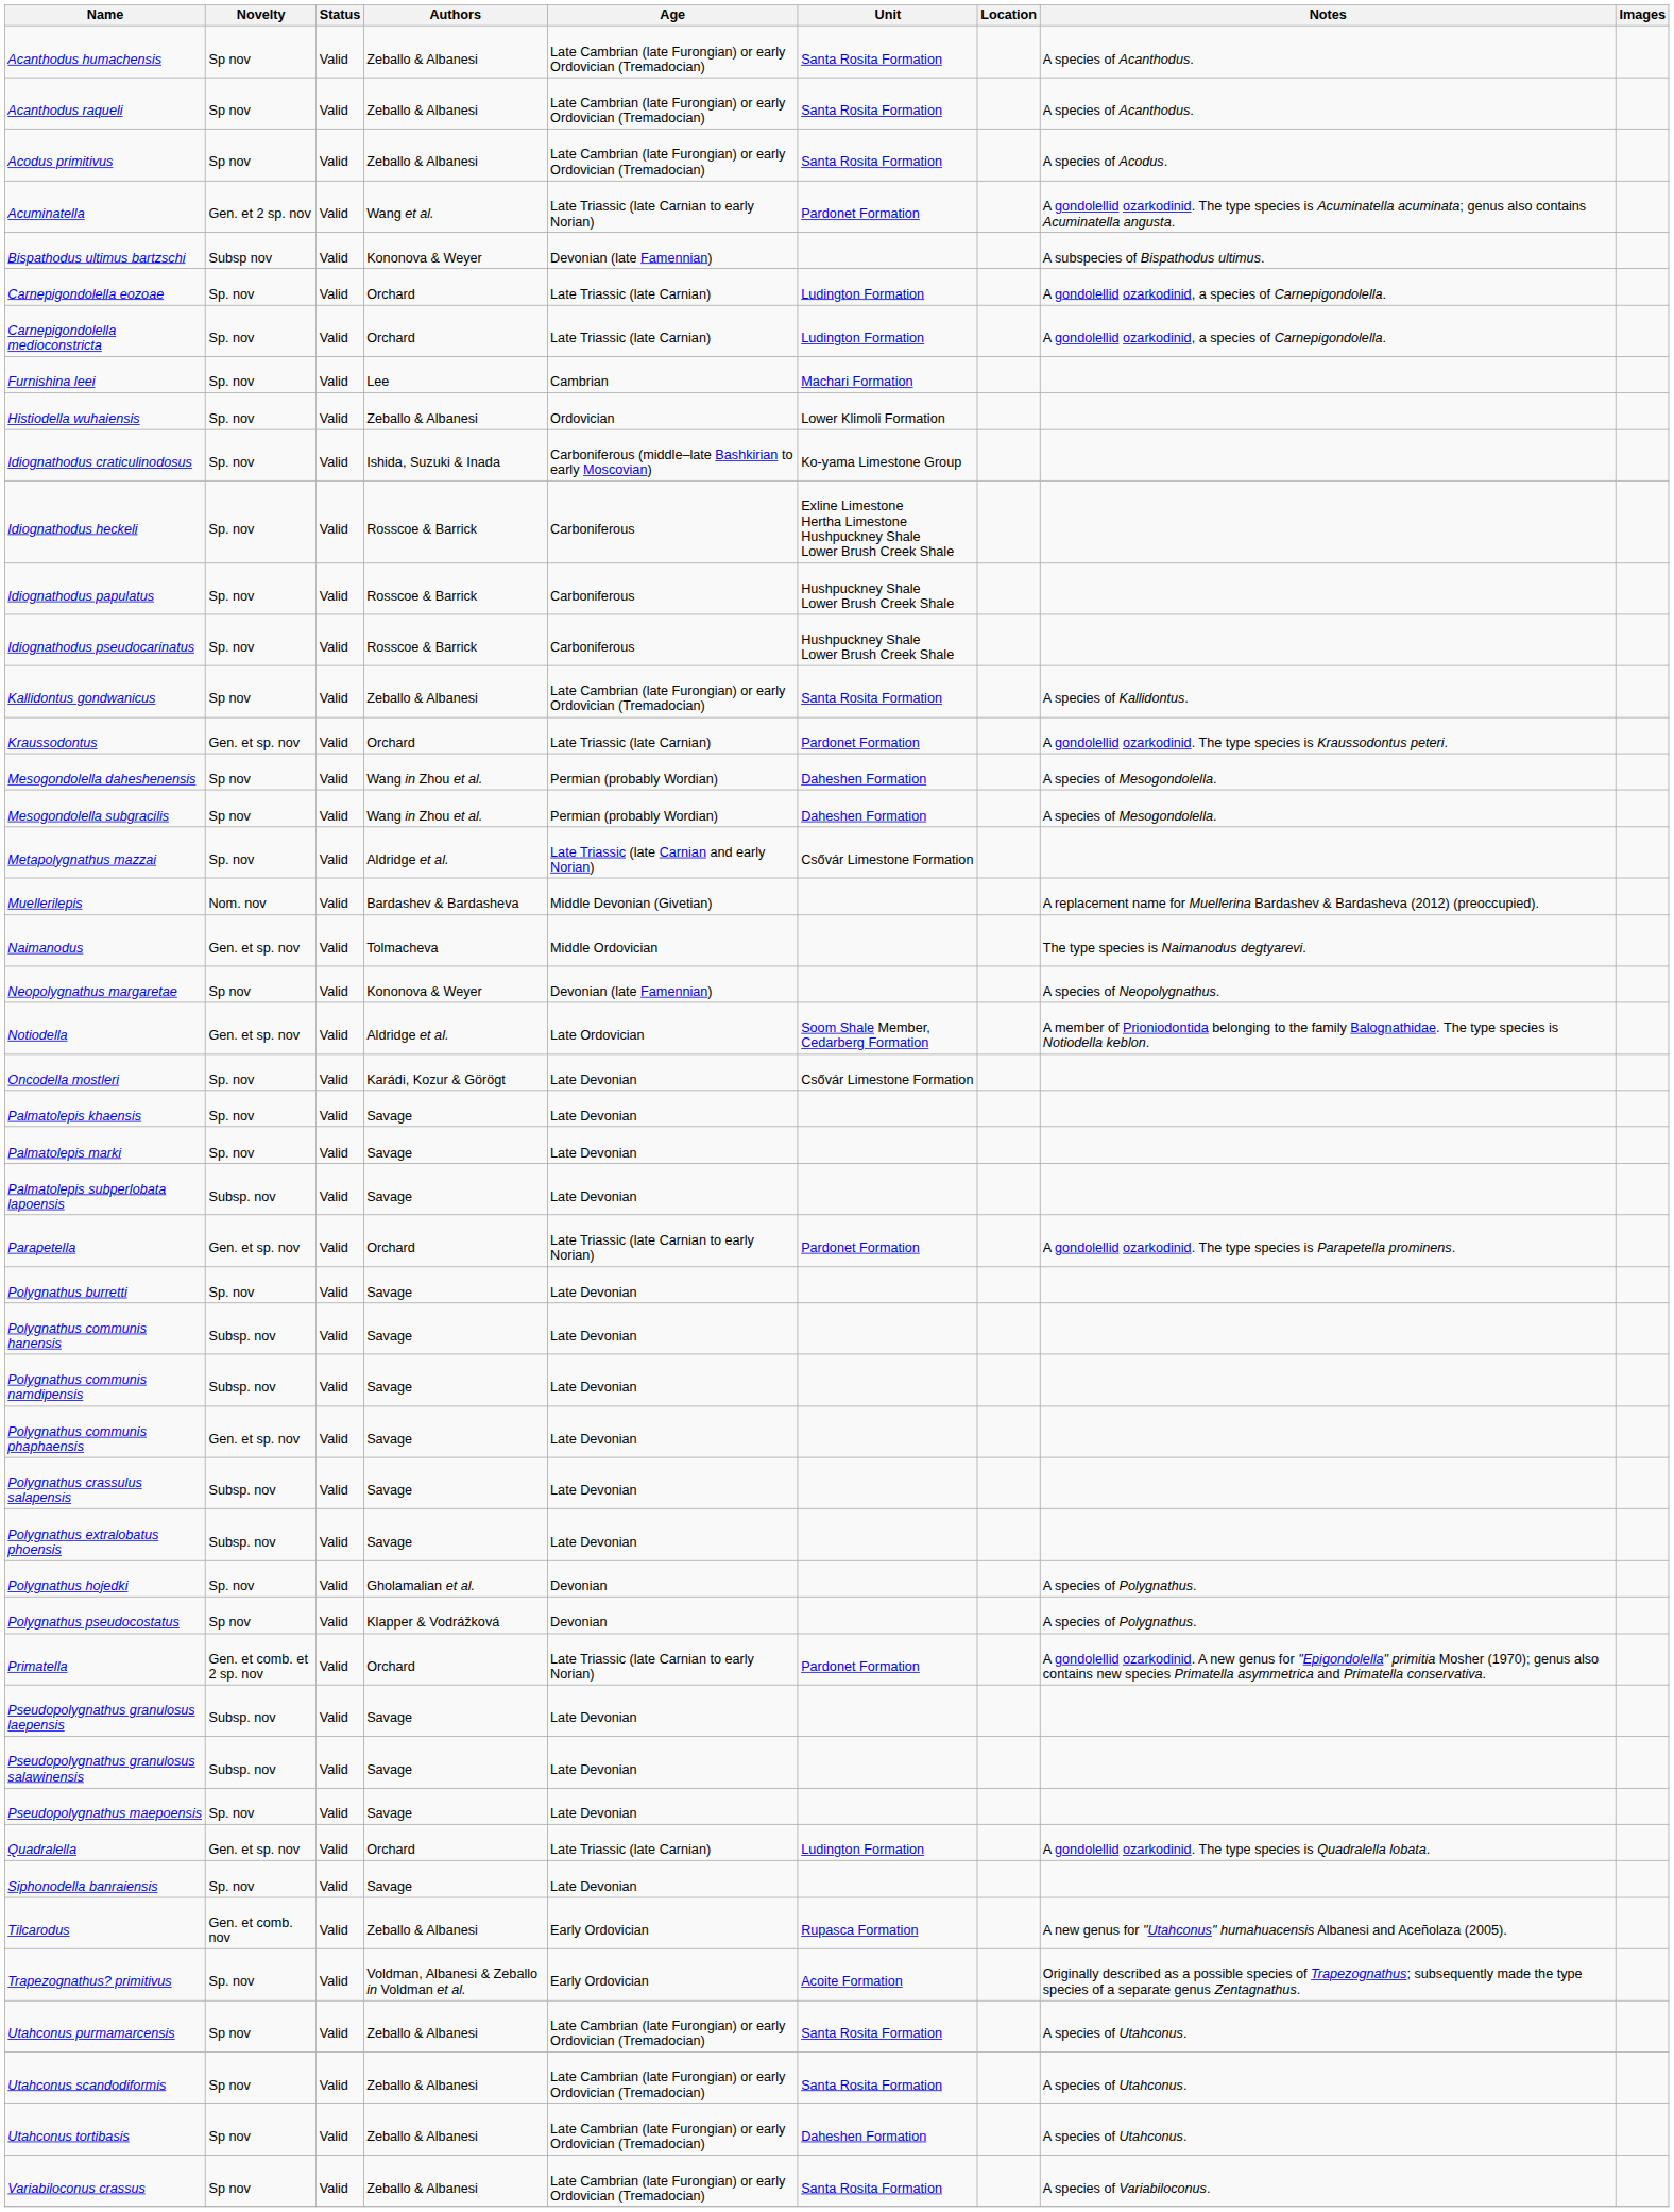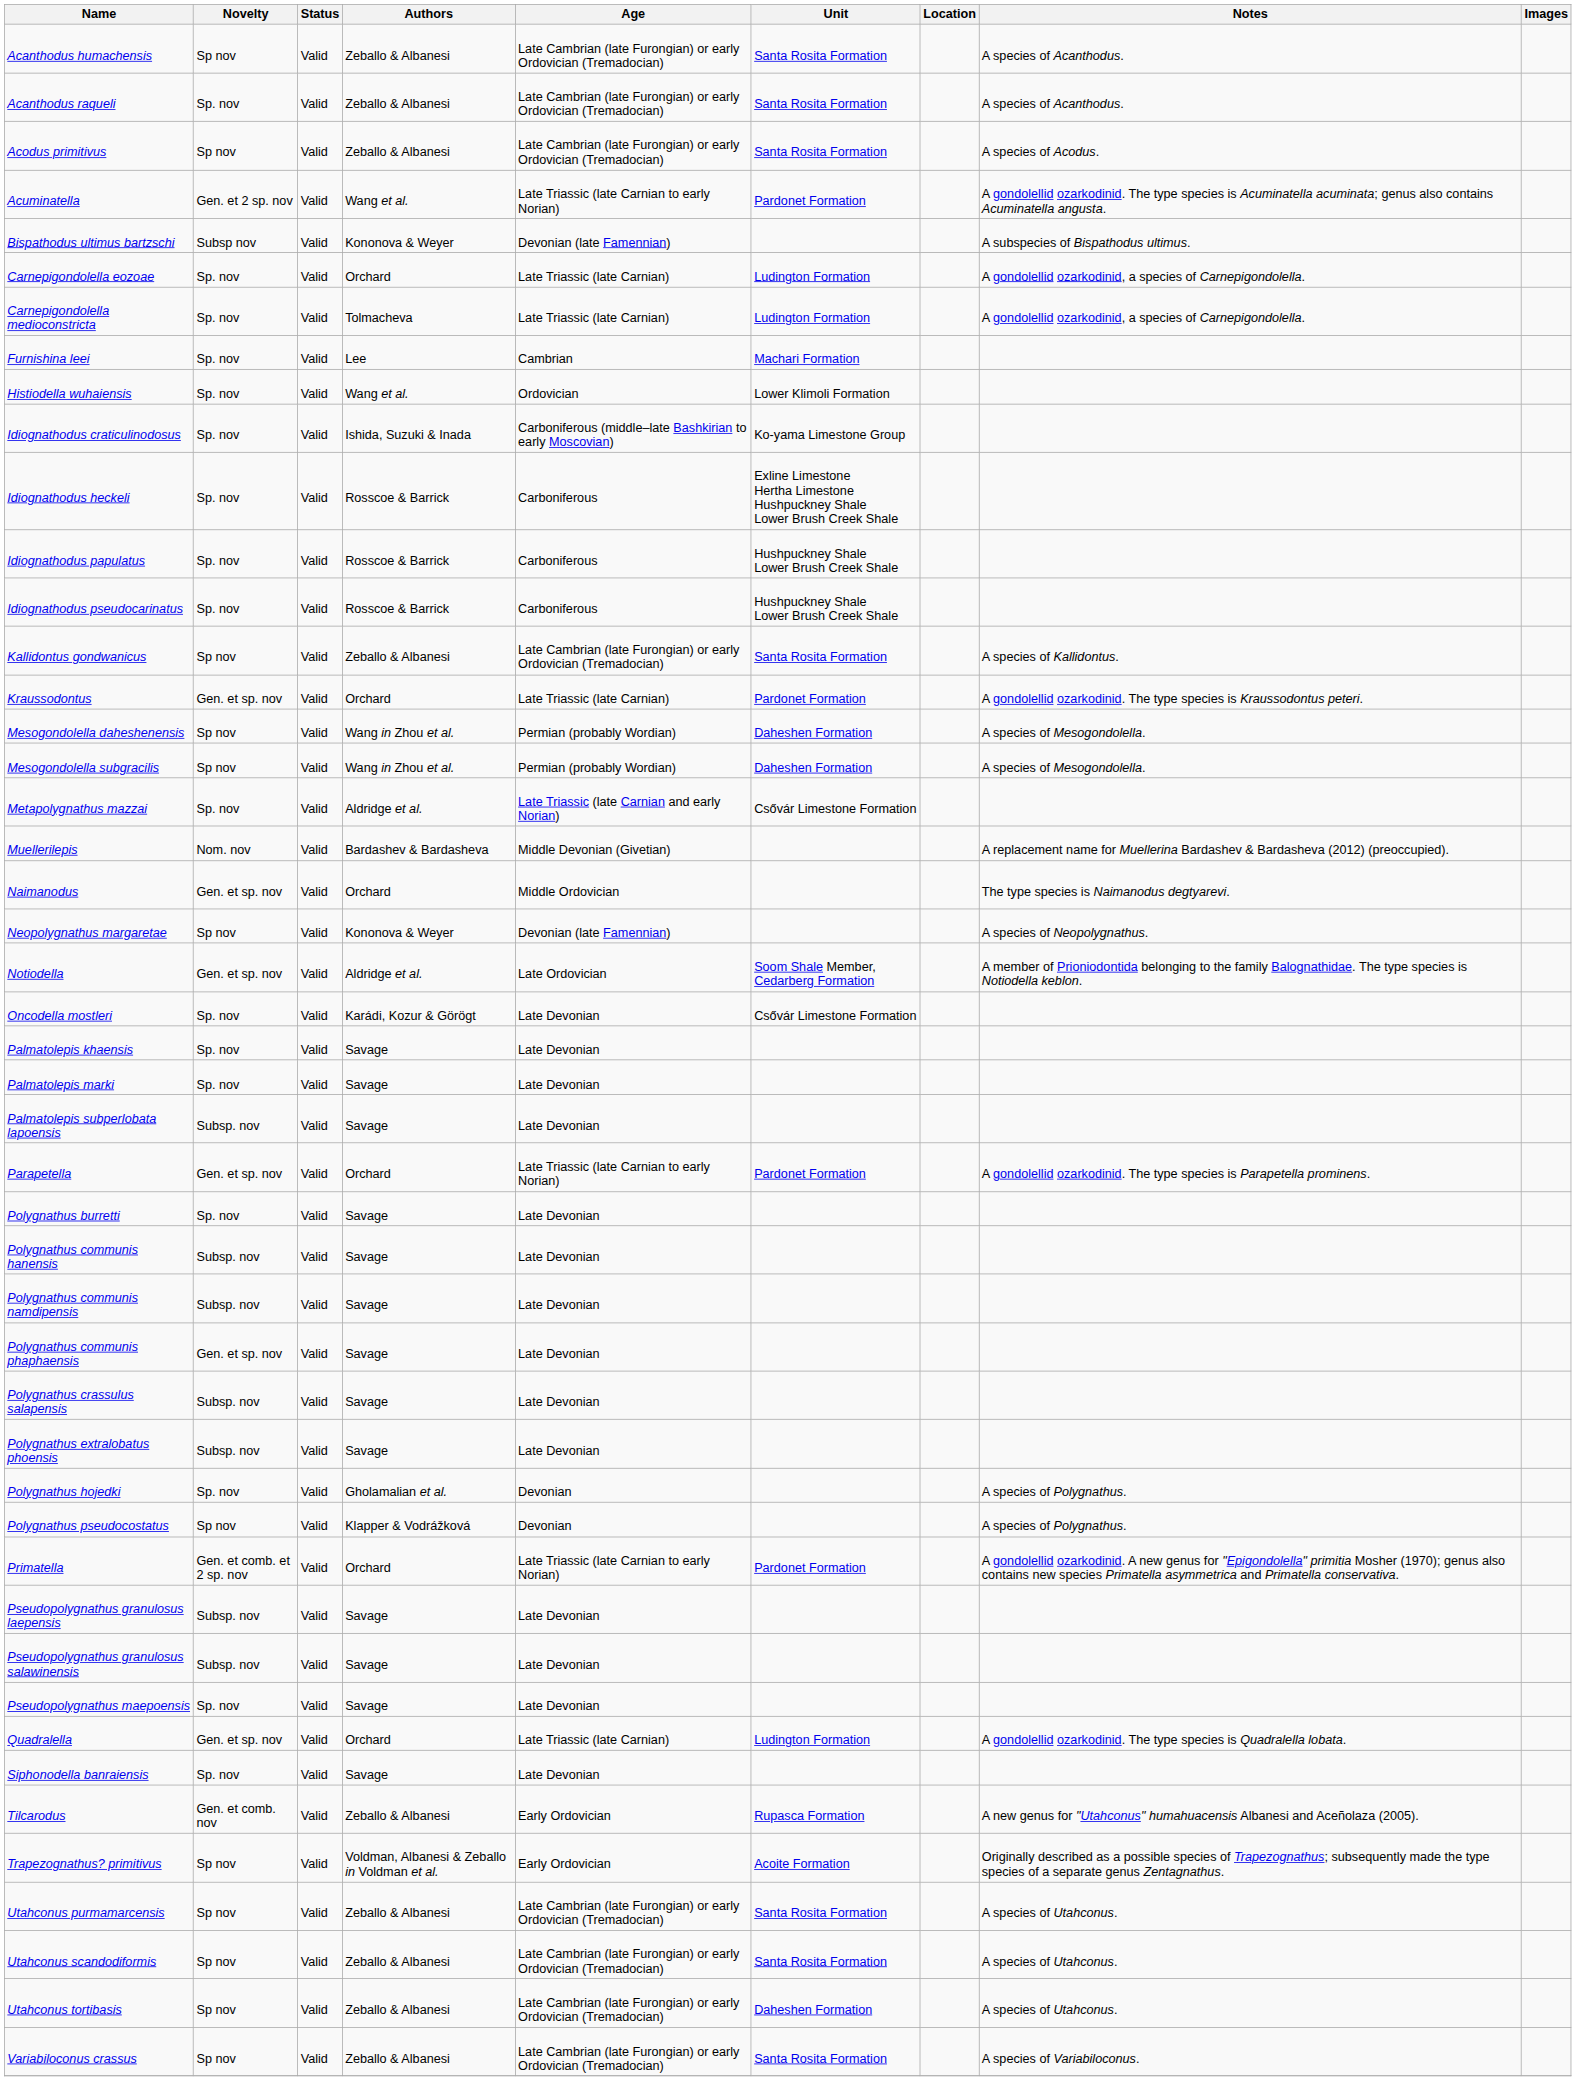Acanthodus raqueli | Novelty: Sp nov -> Sp. nov
Carnepigondolella medioconstricta | Authors: Orchard -> Tolmacheva
Histiodella wuhaiensis | Authors: Zeballo & Albanesi -> Wang et al.
Naimanodus | Authors: Tolmacheva -> Orchard
Trapezognathus? primitivus | Novelty: Sp. nov -> Sp nov
